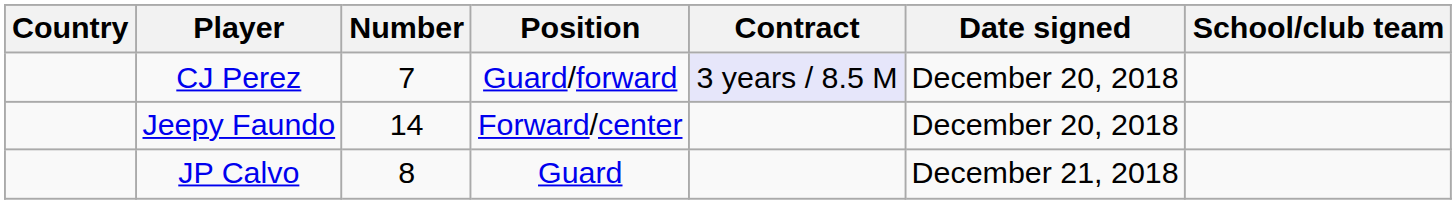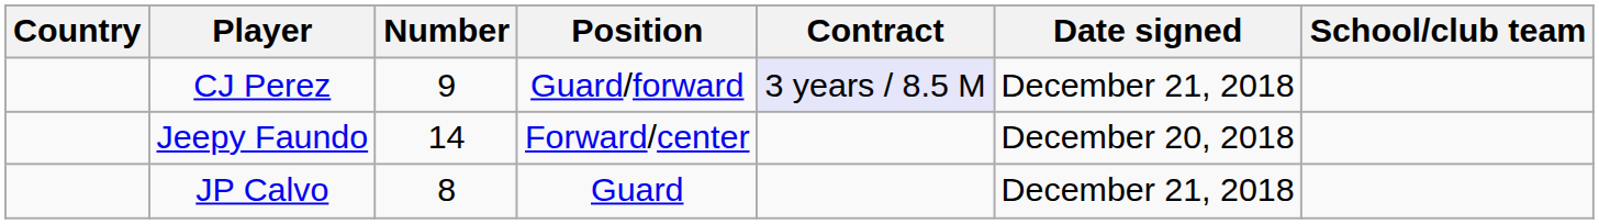CJ Perez | Number: 7 -> 9
CJ Perez | Date signed: December 20, 2018 -> December 21, 2018
